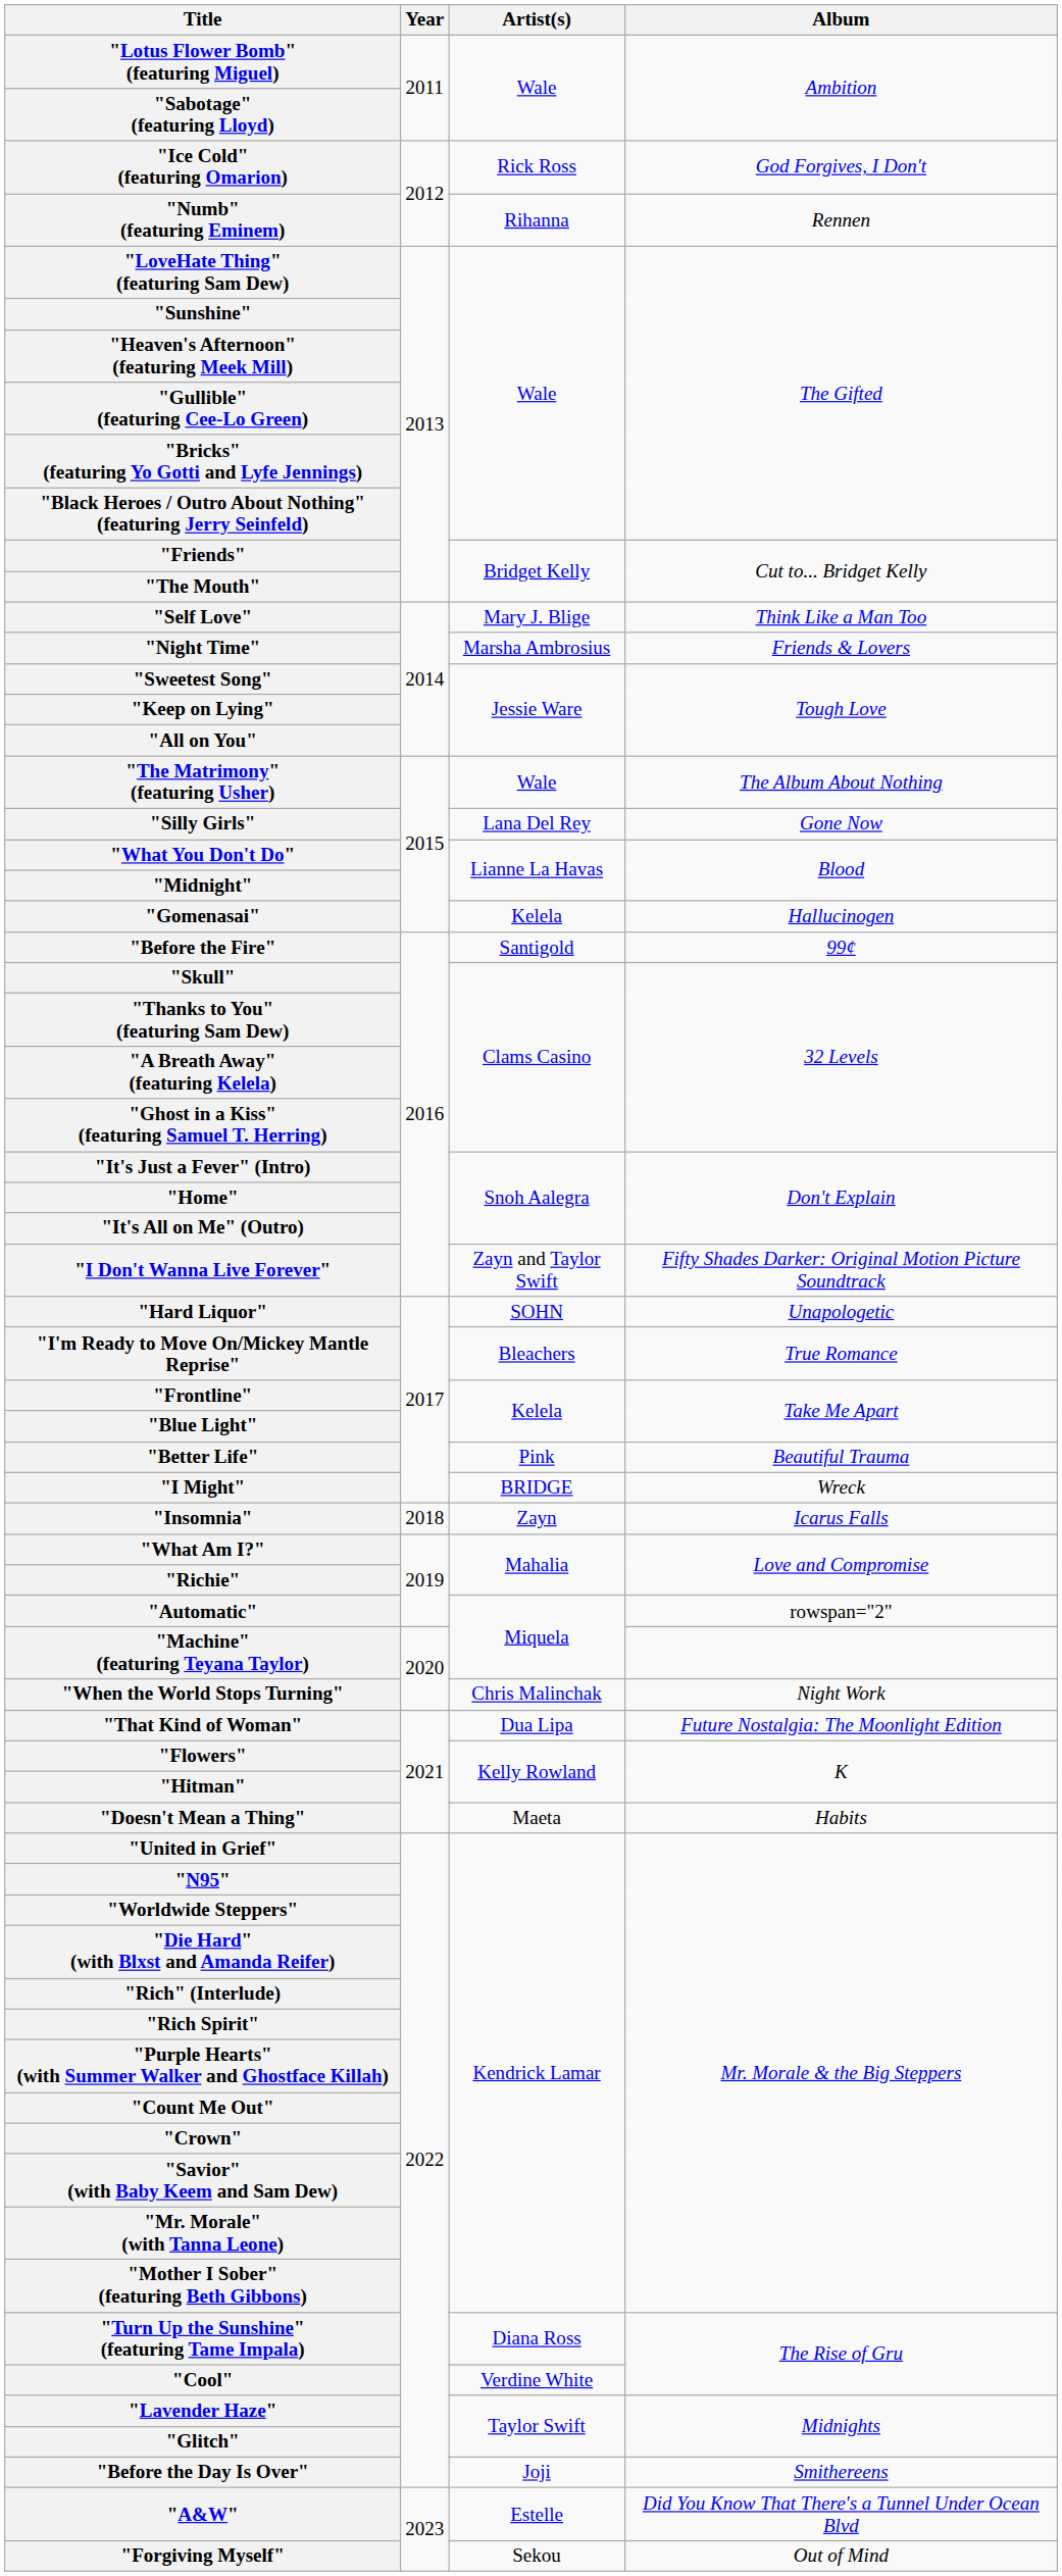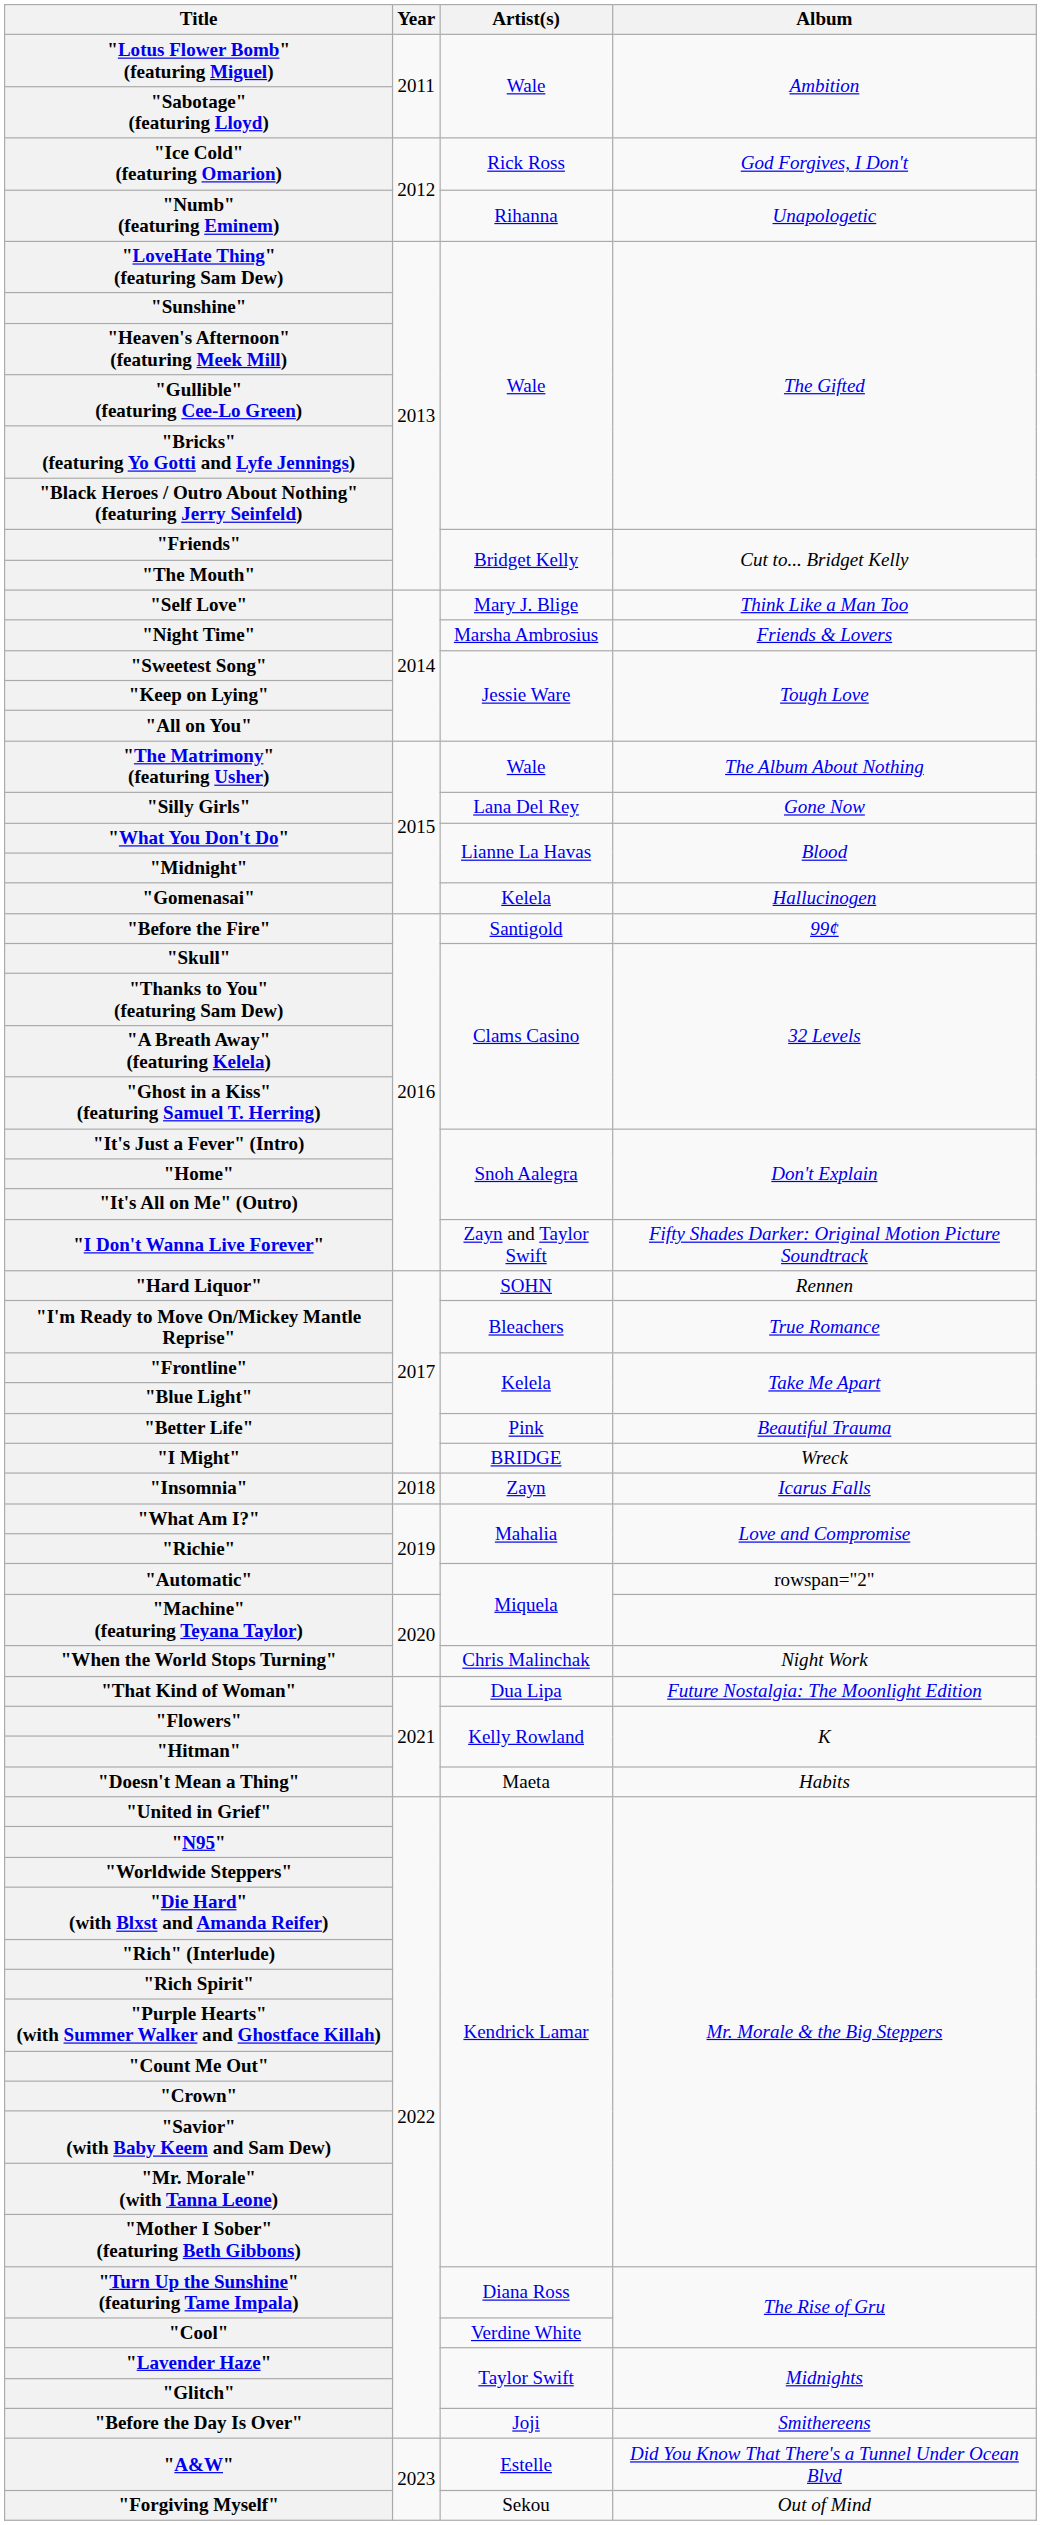"Numb" (featuring Eminem) | Album: Rennen -> Unapologetic
"Hard Liquor" | Album: Unapologetic -> Rennen
